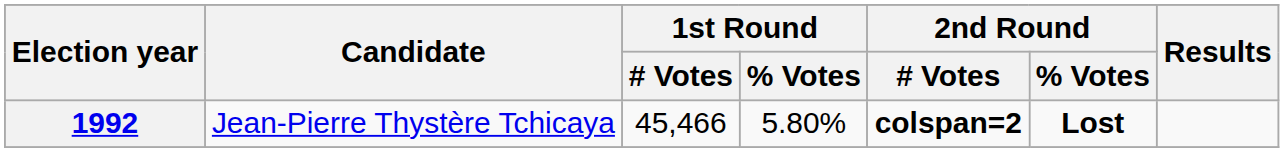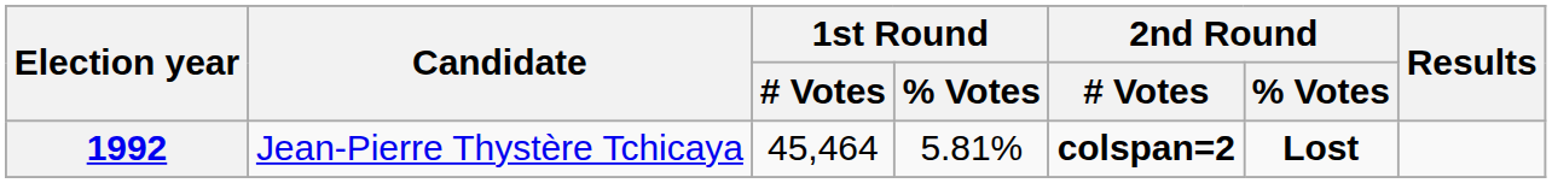1992 | 1st Round / # Votes: 45,466 -> 45,464
1992 | 1st Round / % Votes: 5.80% -> 5.81%
